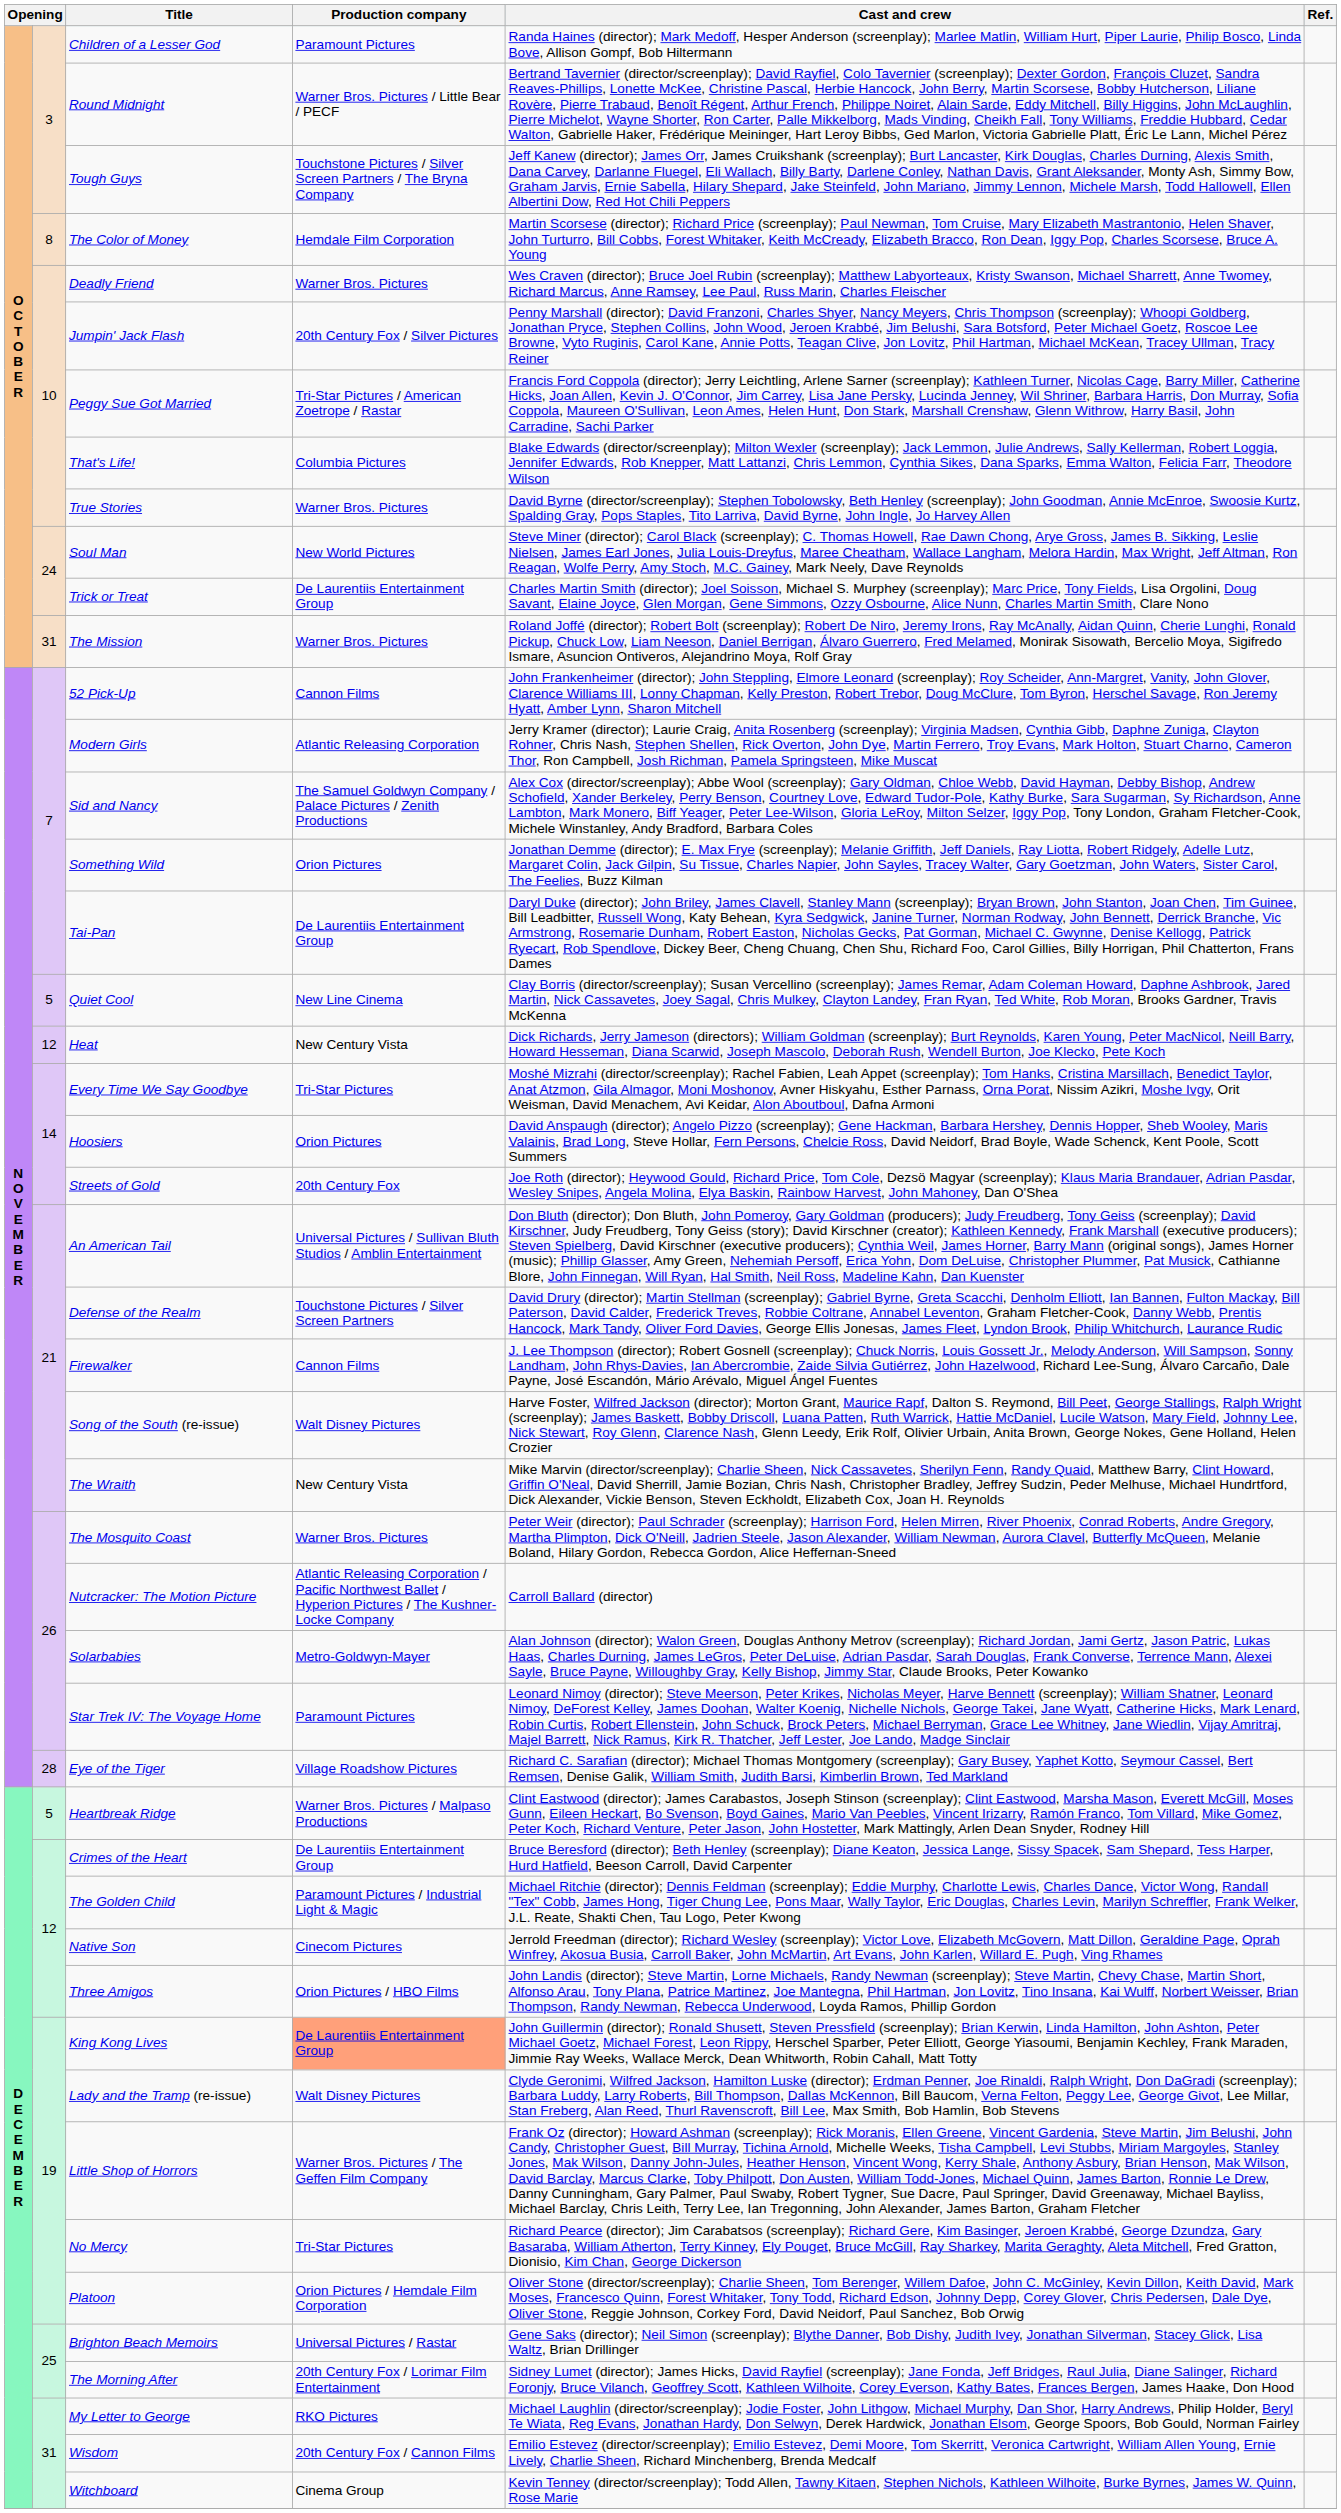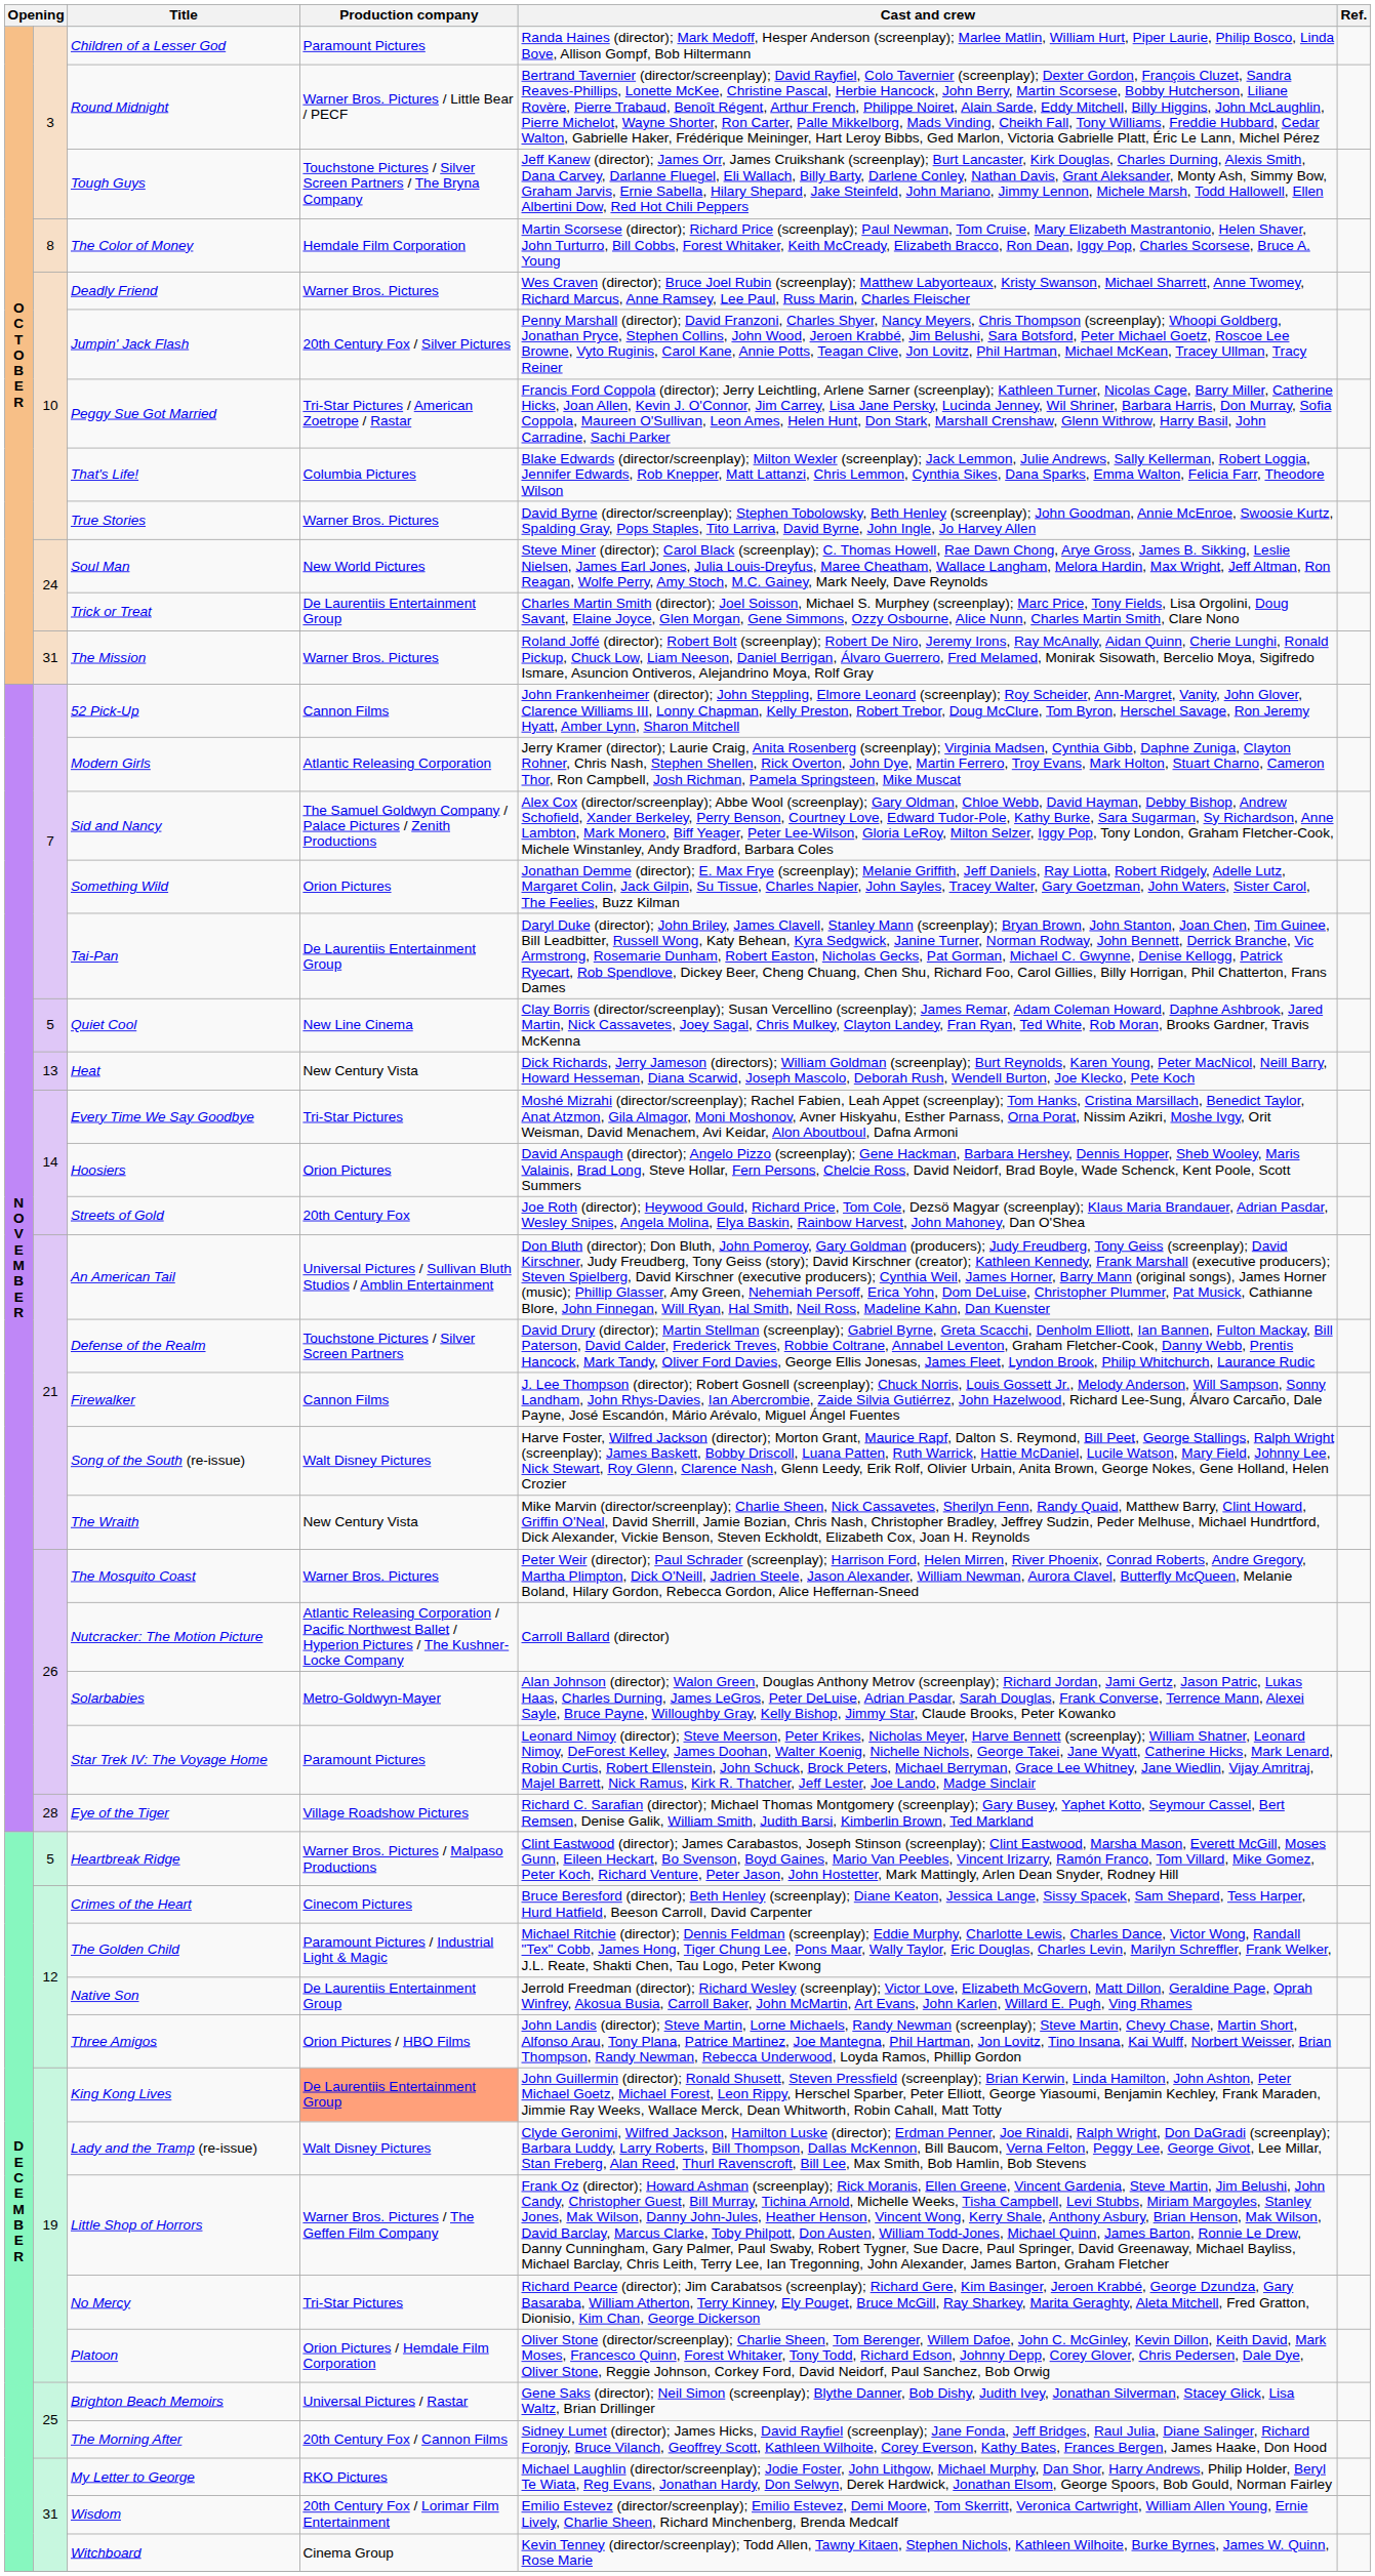Heat | column 2: 12 -> 13
Crimes of the Heart | Production company: De Laurentiis Entertainment Group -> Cinecom Pictures
Native Son | Production company: Cinecom Pictures -> De Laurentiis Entertainment Group
The Morning After | Production company: 20th Century Fox / Lorimar Film Entertainment -> 20th Century Fox / Cannon Films
Wisdom | Production company: 20th Century Fox / Cannon Films -> 20th Century Fox / Lorimar Film Entertainment
